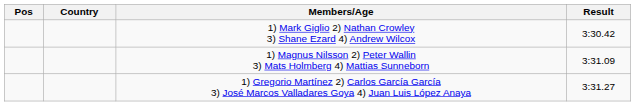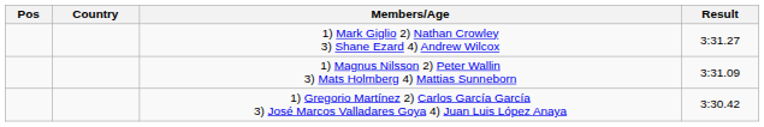row 2 | Result: 3:30.42 -> 3:31.27
row 4 | Result: 3:31.27 -> 3:30.42
